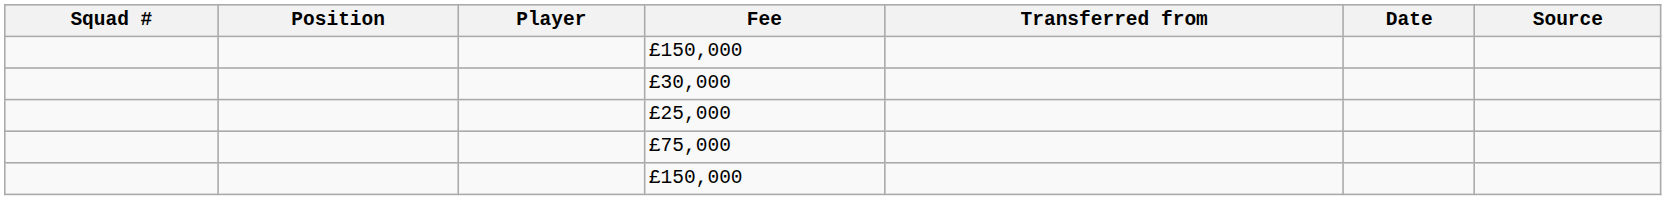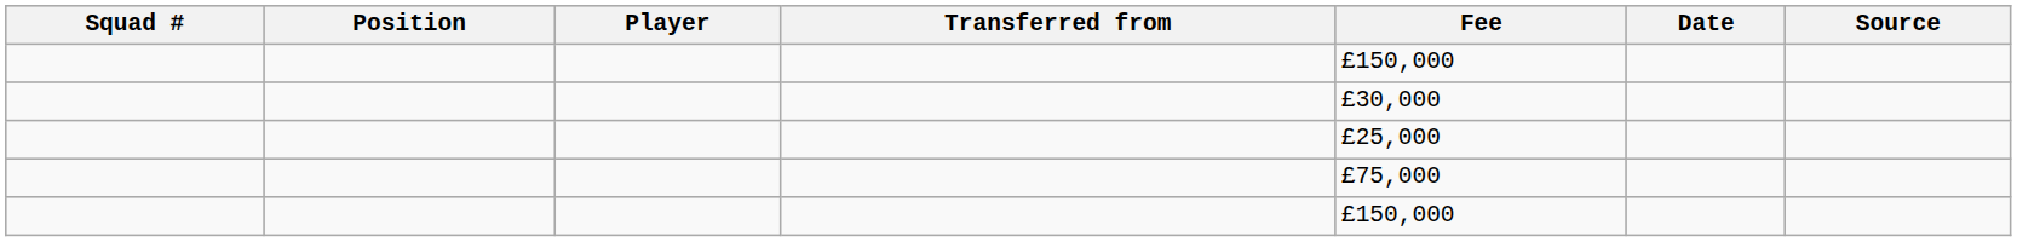columns swapped: Transferred from <-> Fee
